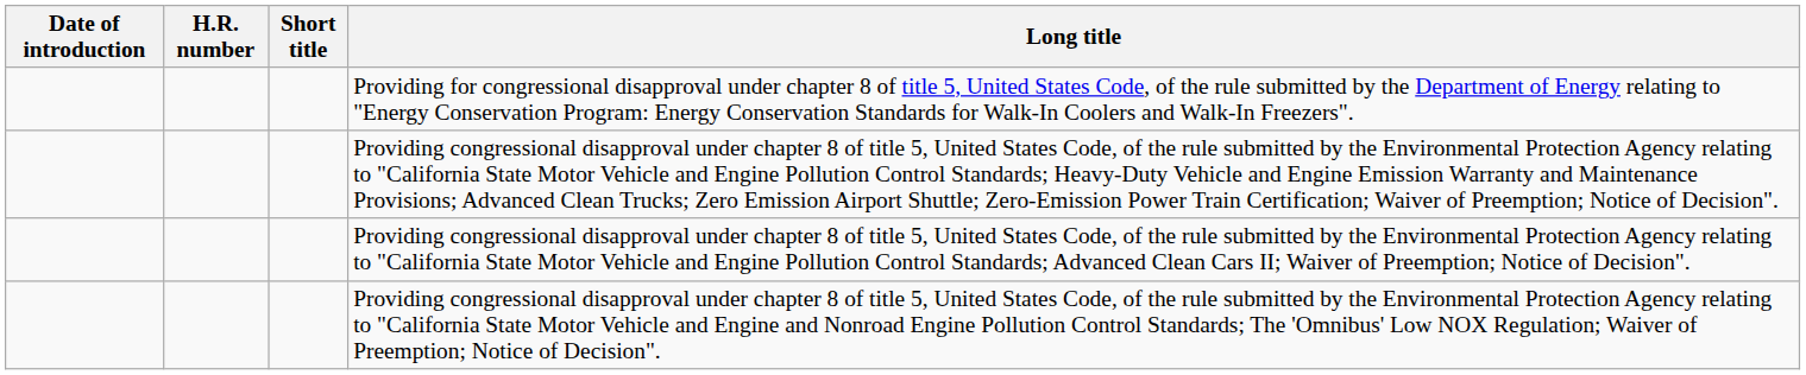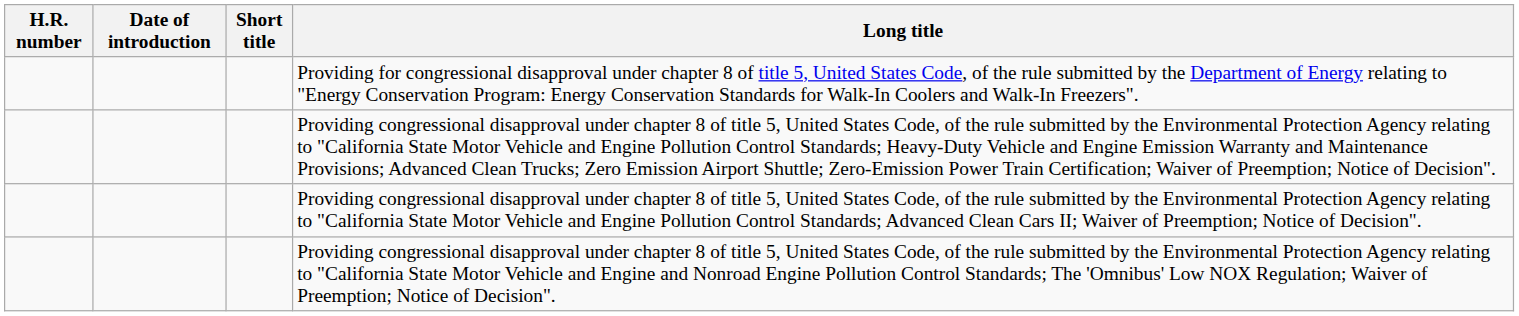columns swapped: H.R. number <-> Date of introduction
